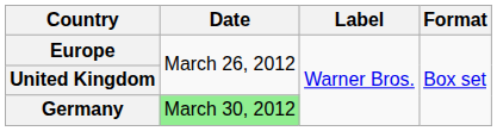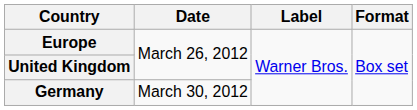Germany | Date: lightgreen background -> no background
